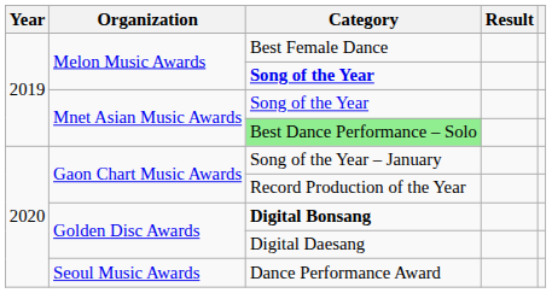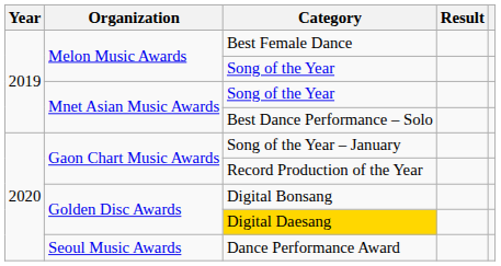Melon Music Awards / Song of the Year | Category: bold -> normal
Best Dance Performance – Solo | Category: lightgreen background -> no background
Digital Bonsang | Category: bold -> normal
Digital Daesang | Category: no background -> gold background
